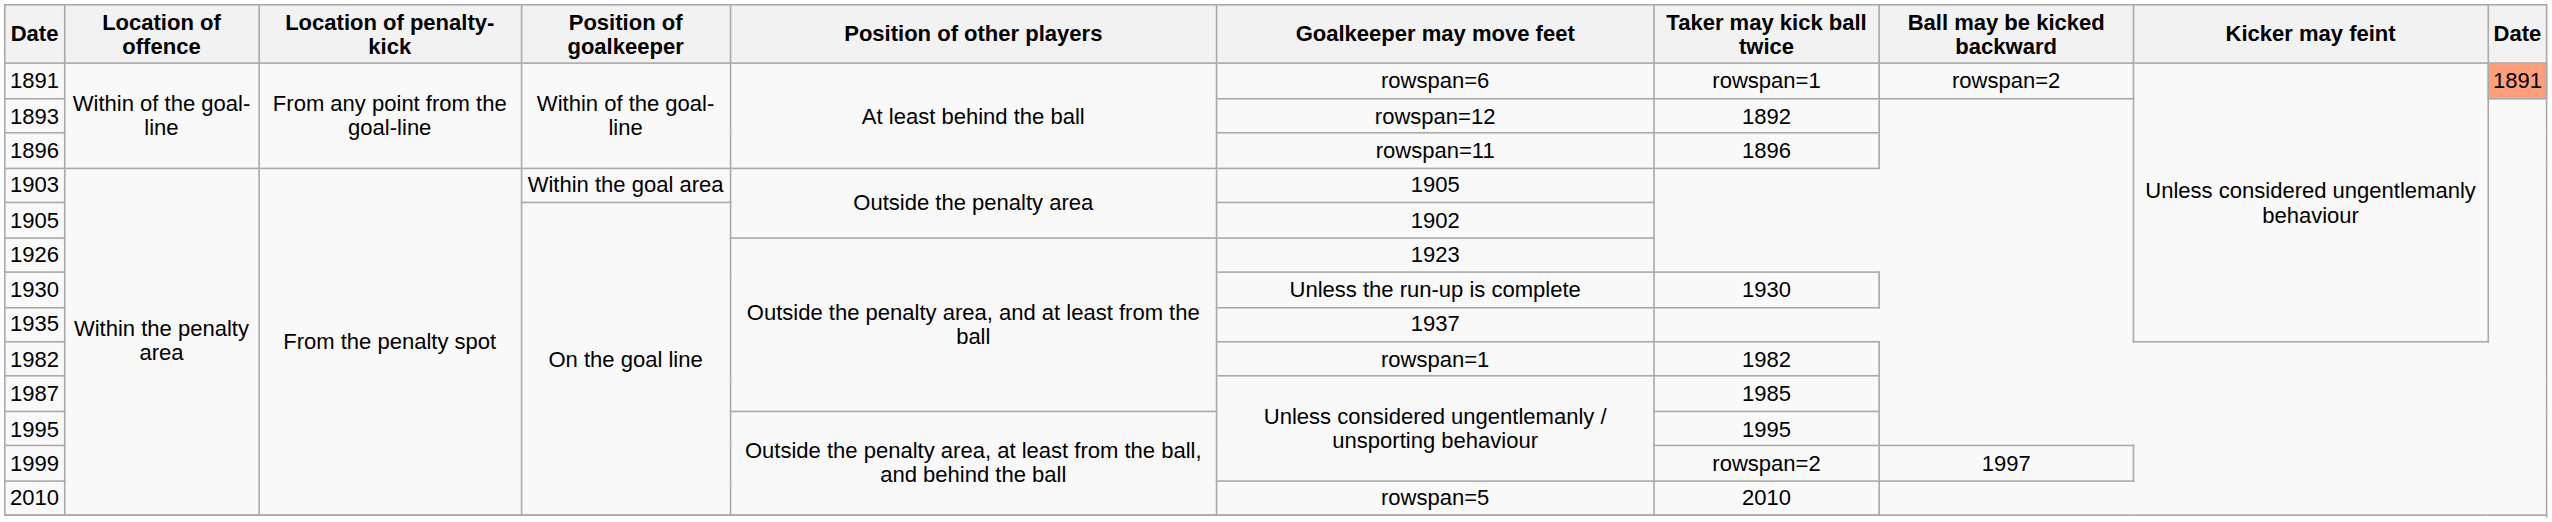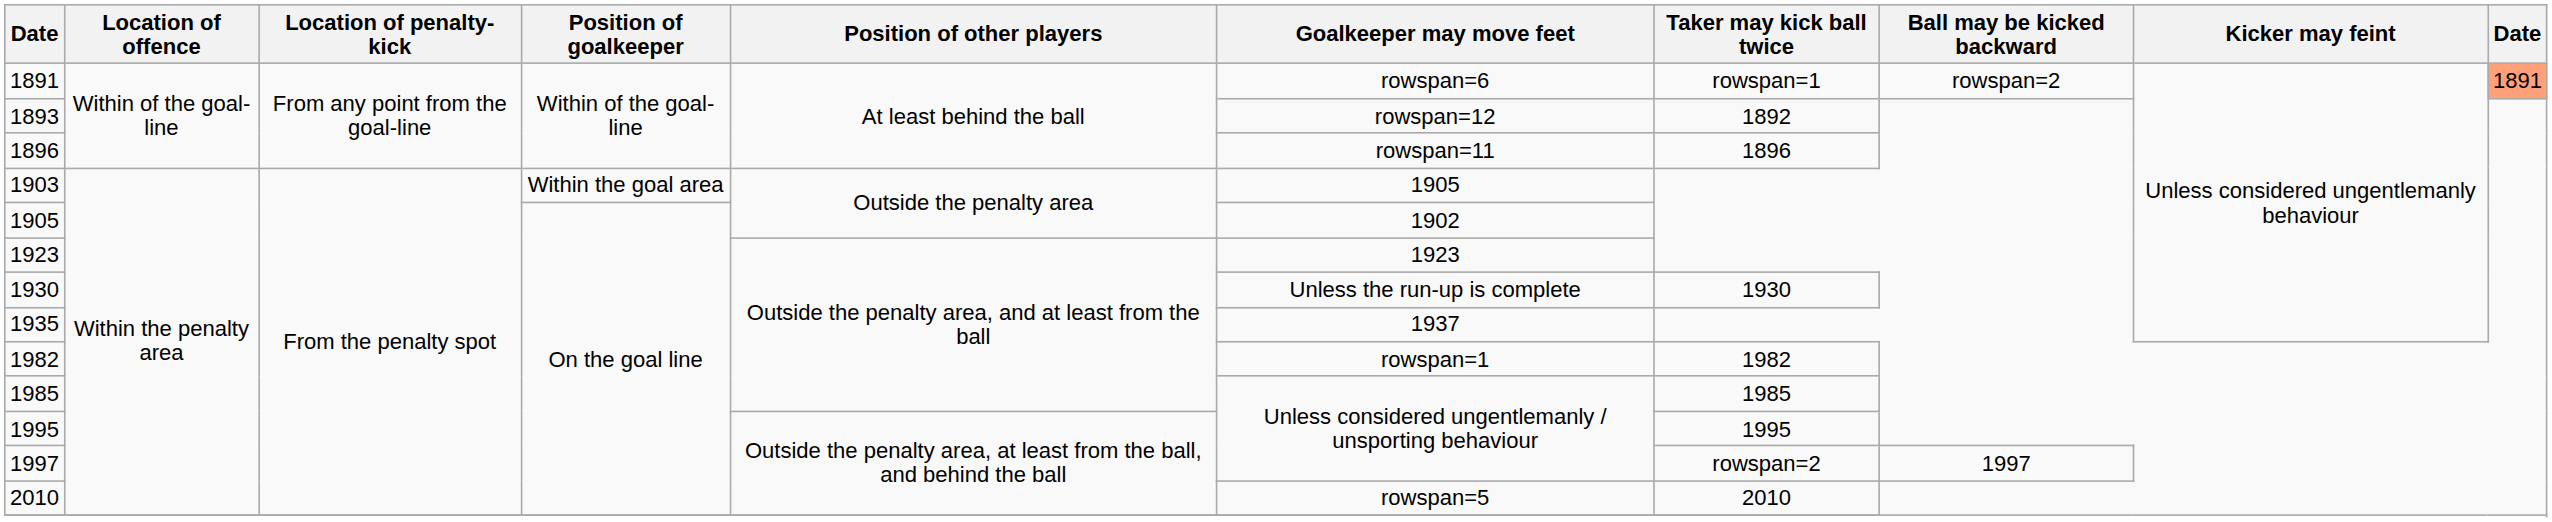row 7 | column 1: 1926 -> 1923
row 11 | column 1: 1987 -> 1985
row 13 | column 1: 1999 -> 1997
